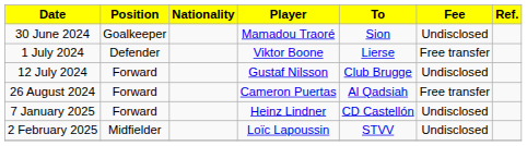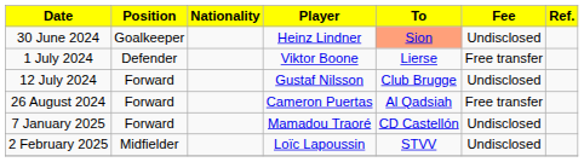30 June 2024 | Player: Mamadou Traoré -> Heinz Lindner
30 June 2024 | To: no background -> lightsalmon background
7 January 2025 | Player: Heinz Lindner -> Mamadou Traoré
